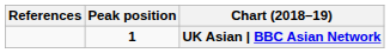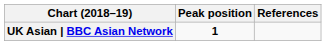columns swapped: Chart (2018–19) <-> References
